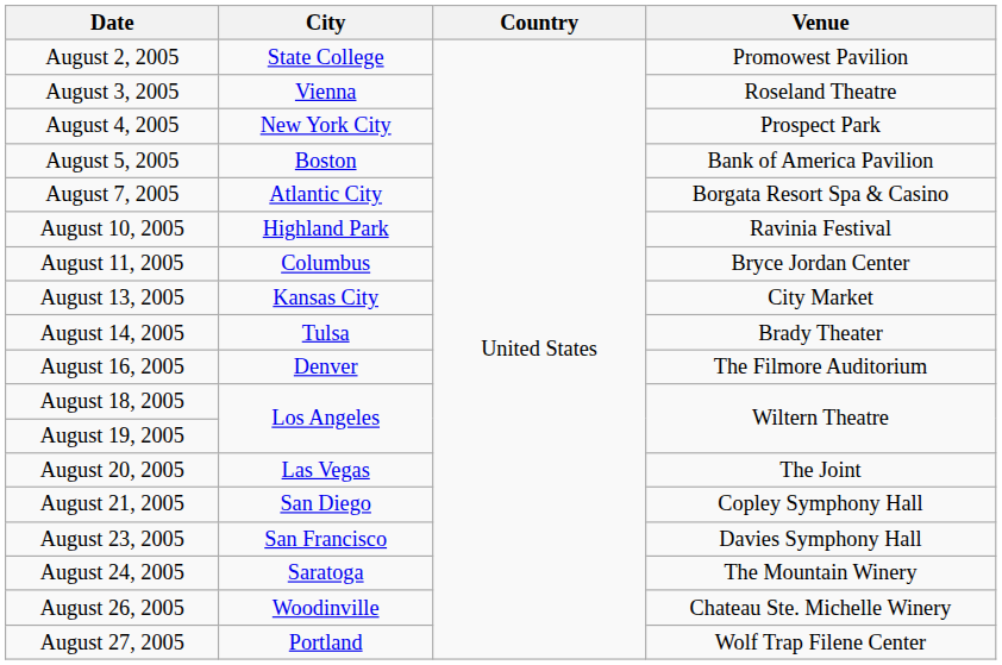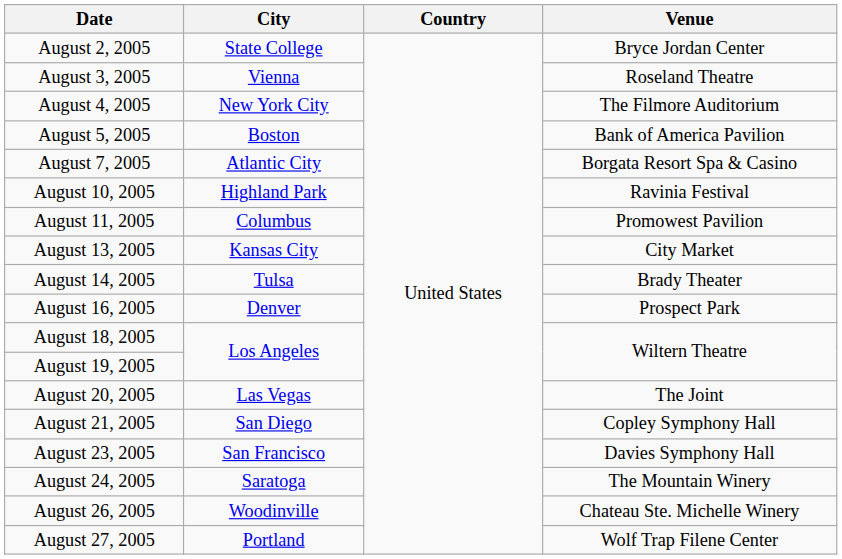August 2, 2005 | Venue: Promowest Pavilion -> Bryce Jordan Center
August 4, 2005 | Venue: Prospect Park -> The Filmore Auditorium
August 11, 2005 | Venue: Bryce Jordan Center -> Promowest Pavilion
August 16, 2005 | Venue: The Filmore Auditorium -> Prospect Park
